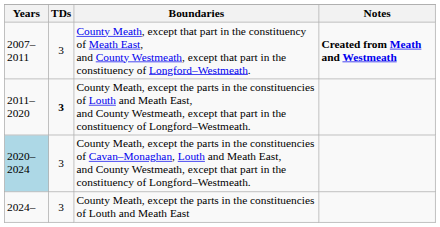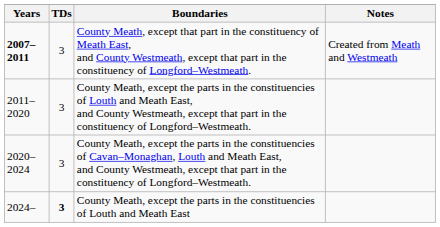row 2 | Years: normal -> bold
row 2 | Notes: bold -> normal
row 3 | TDs: bold -> normal
row 4 | Years: lightblue background -> no background
row 5 | TDs: normal -> bold
